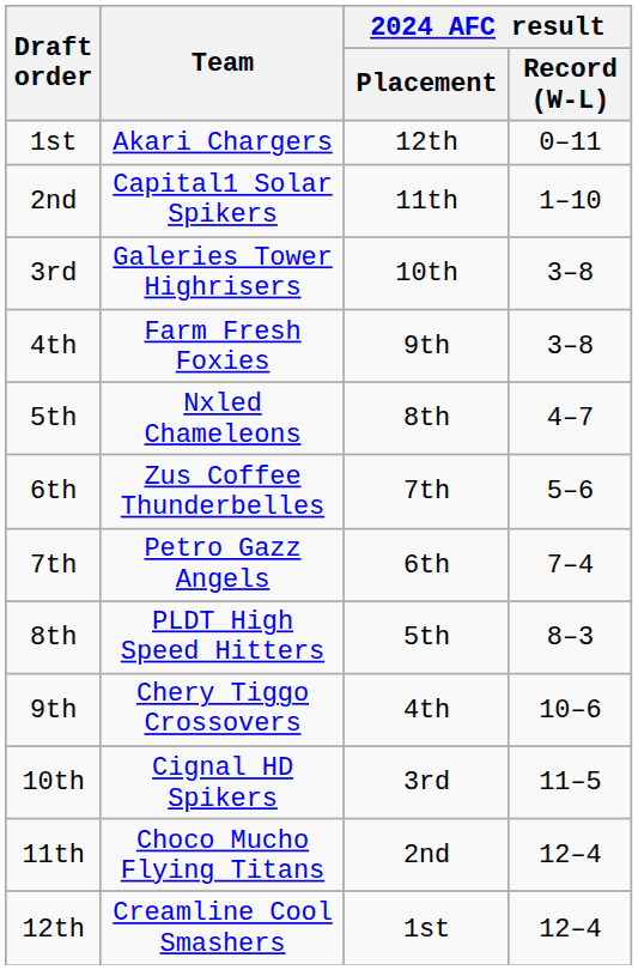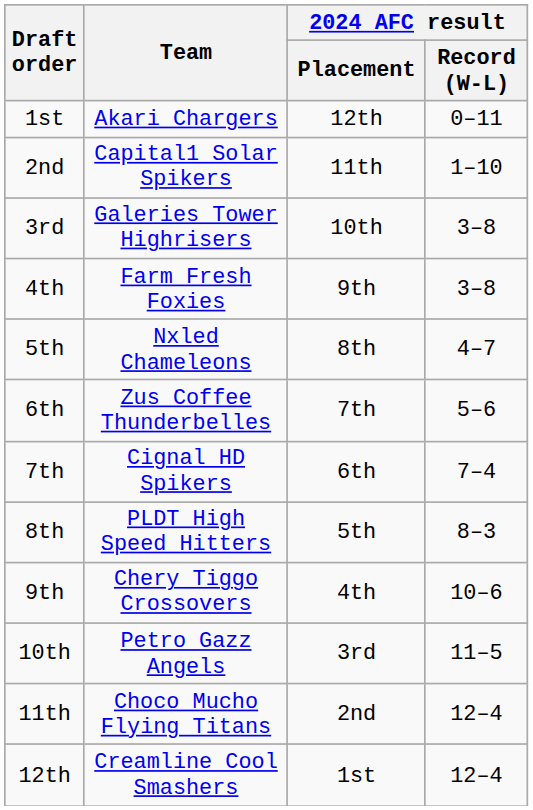row 9 | Team: Petro Gazz Angels -> Cignal HD Spikers
row 12 | Team: Cignal HD Spikers -> Petro Gazz Angels
